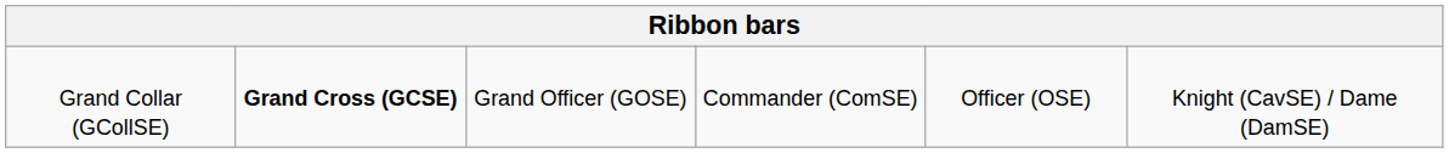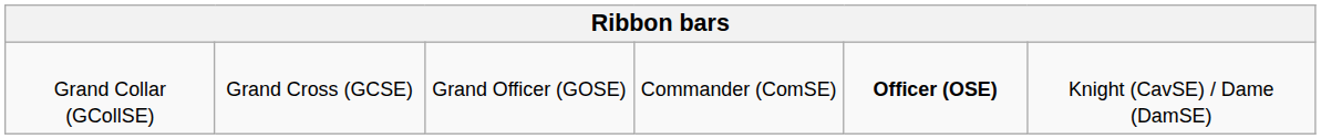Grand Collar (GCollSE) | column 2: bold -> normal
Grand Collar (GCollSE) | column 5: normal -> bold
